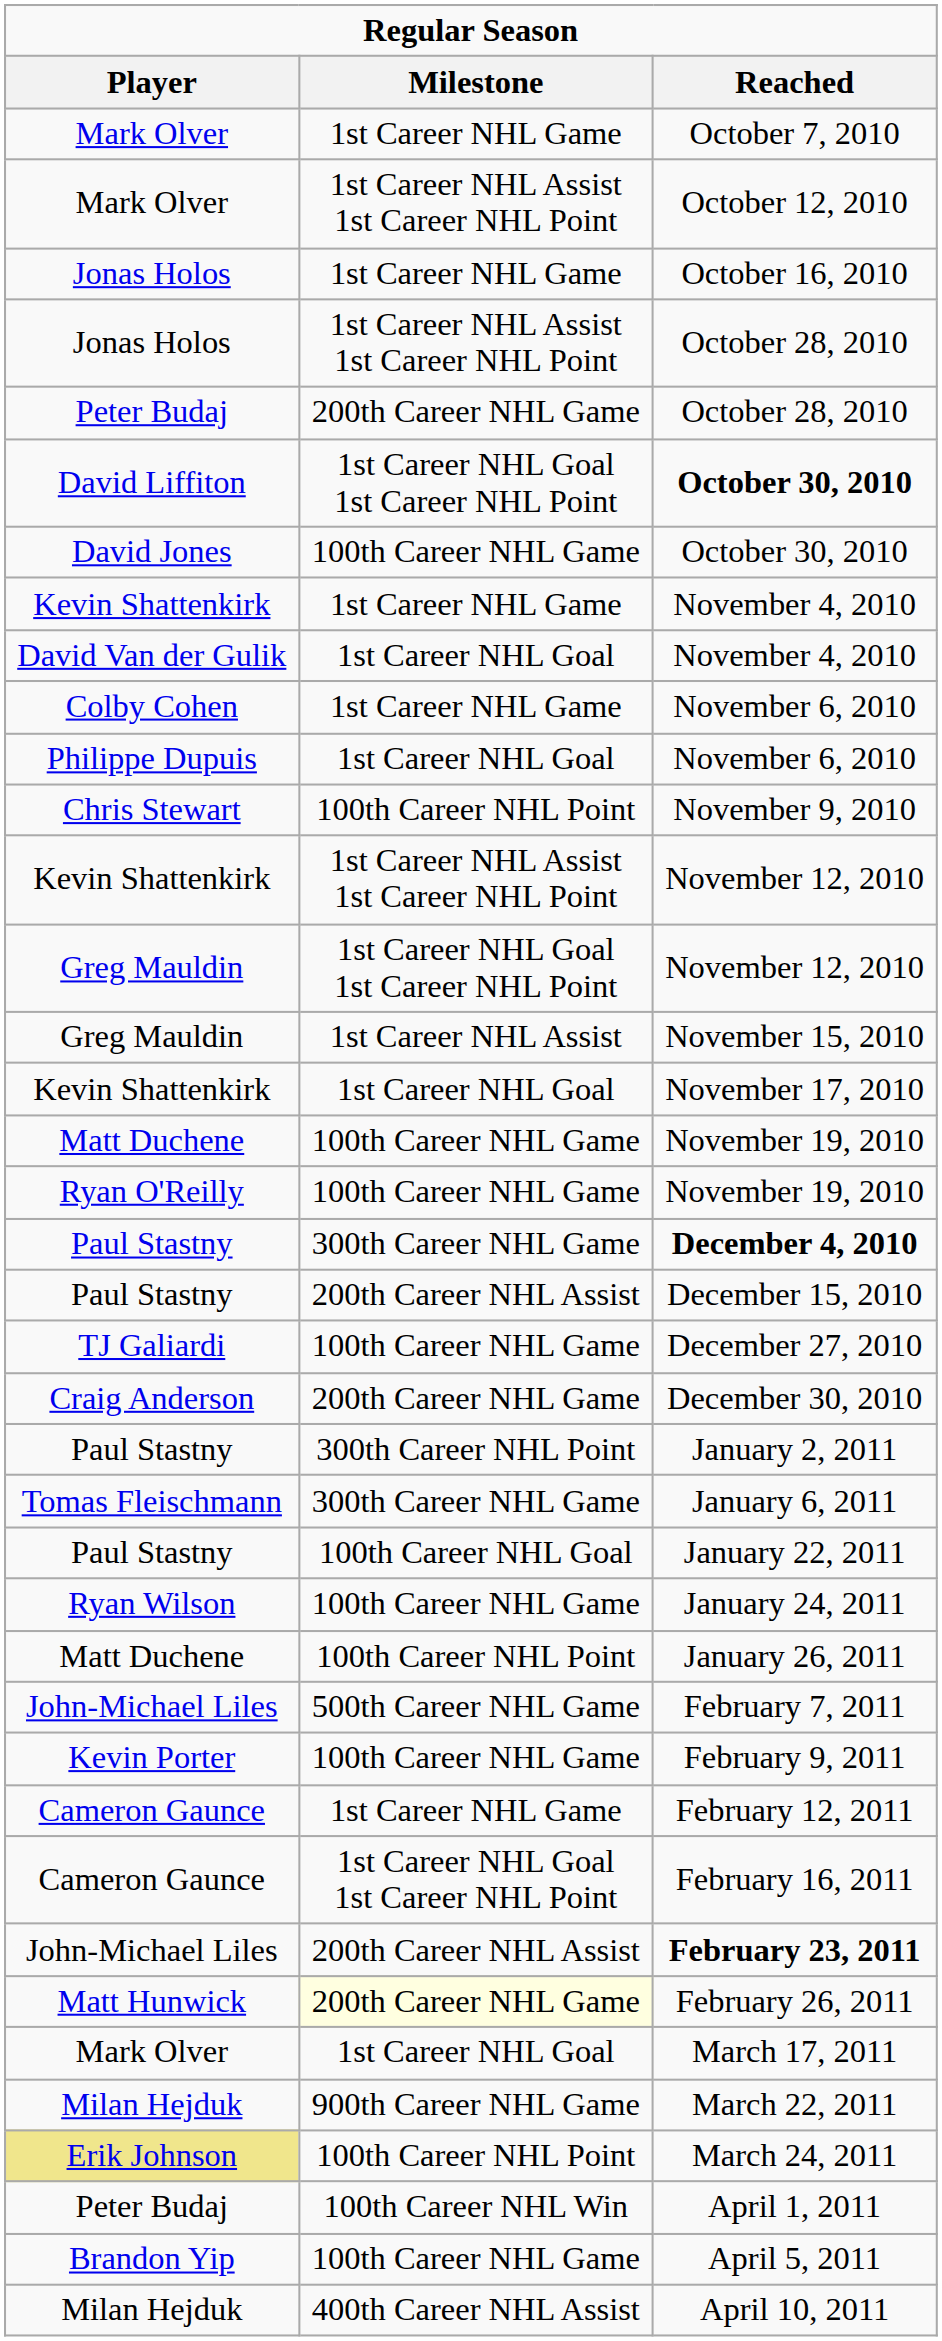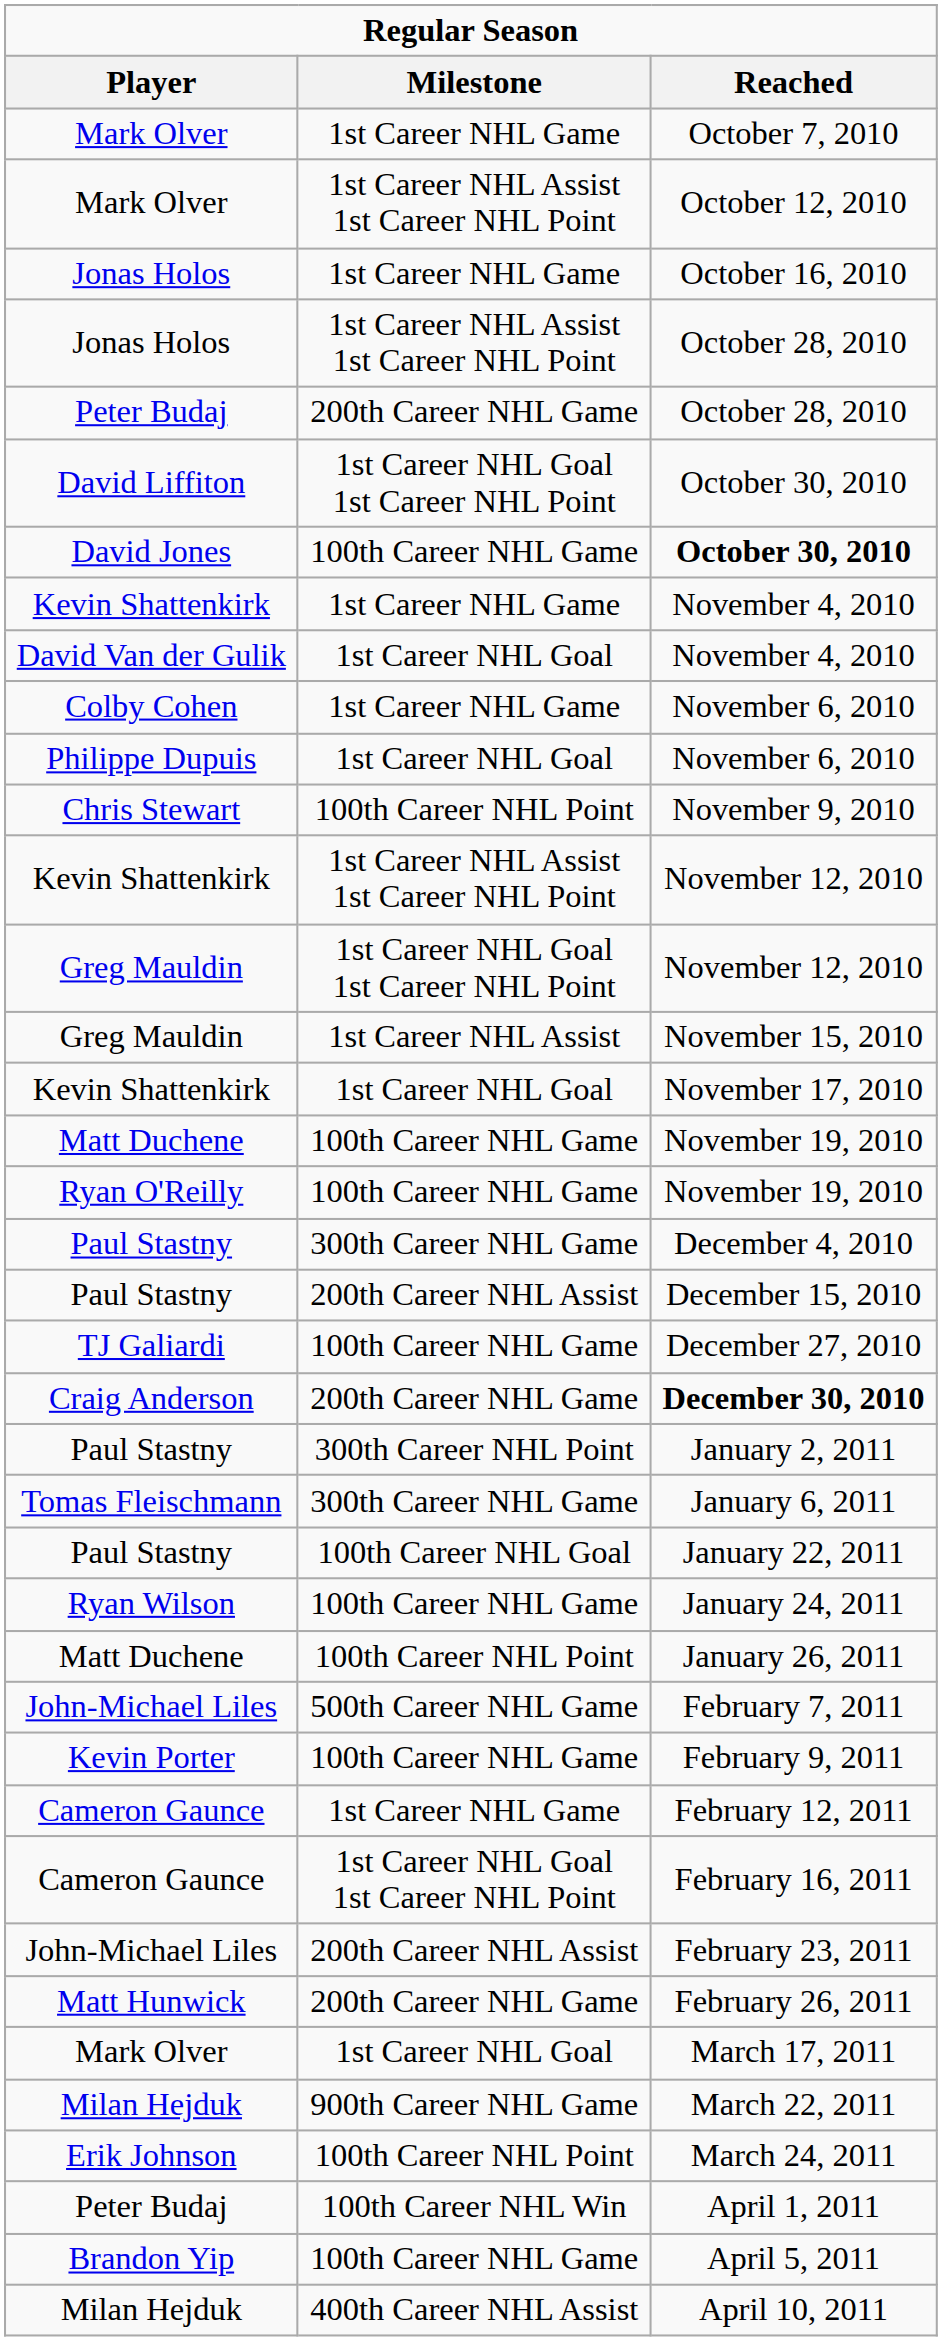row 8 | Reached: bold -> normal
row 9 | Reached: normal -> bold
row 21 | Reached: bold -> normal
row 24 | Reached: normal -> bold
row 34 | Reached: bold -> normal
row 35 | Milestone: lightyellow background -> no background
row 38 | Player: khaki background -> no background
